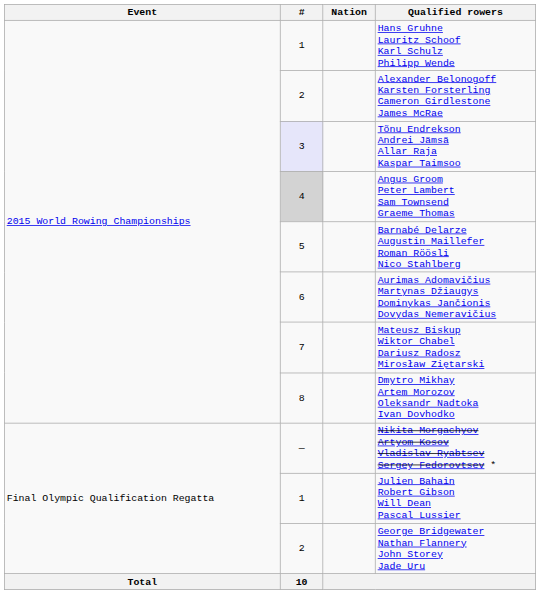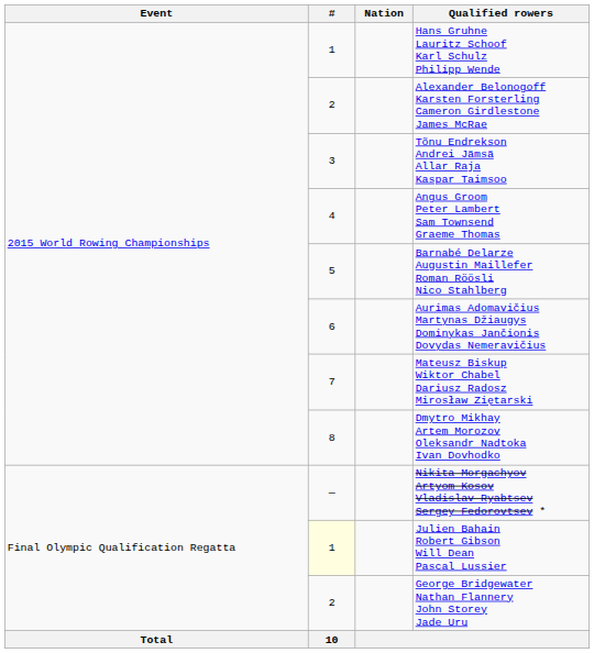Tõnu Endrekson Andrei Jämsä Allar Raja Kaspar Taimsoo | #: lavender background -> no background
Angus Groom Peter Lambert Sam Townsend Graeme Thomas | #: lightgrey background -> no background
Julien Bahain Robert Gibson Will Dean Pascal Lussier | #: no background -> lightyellow background
